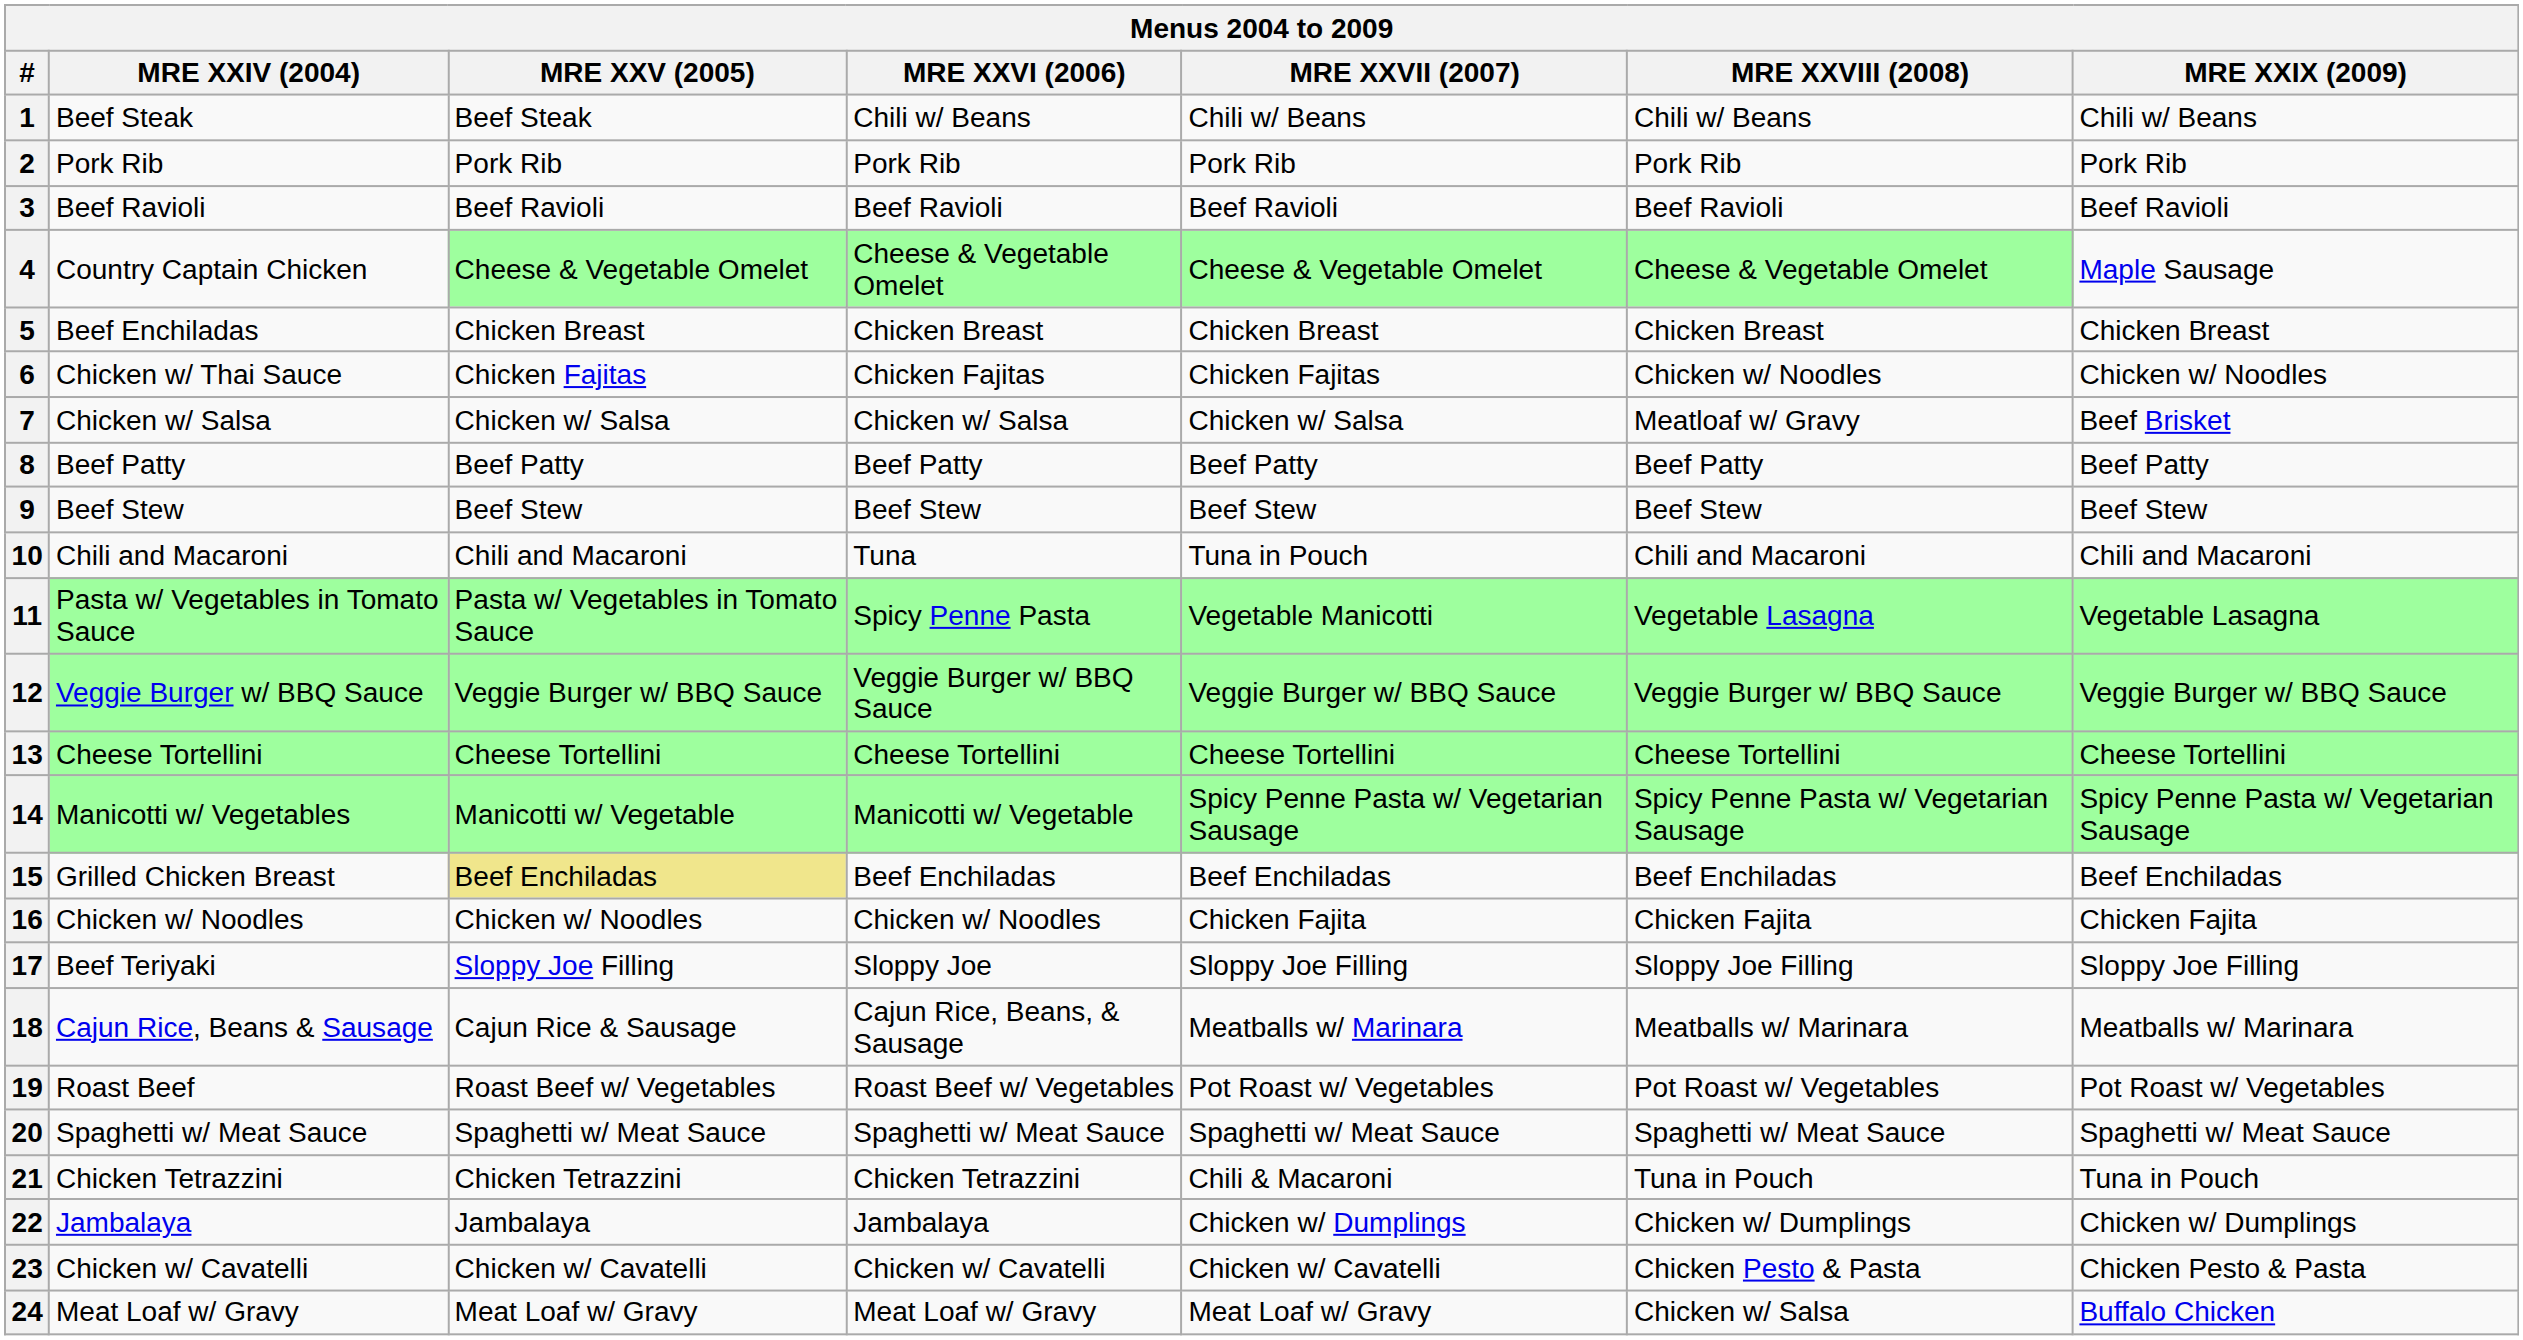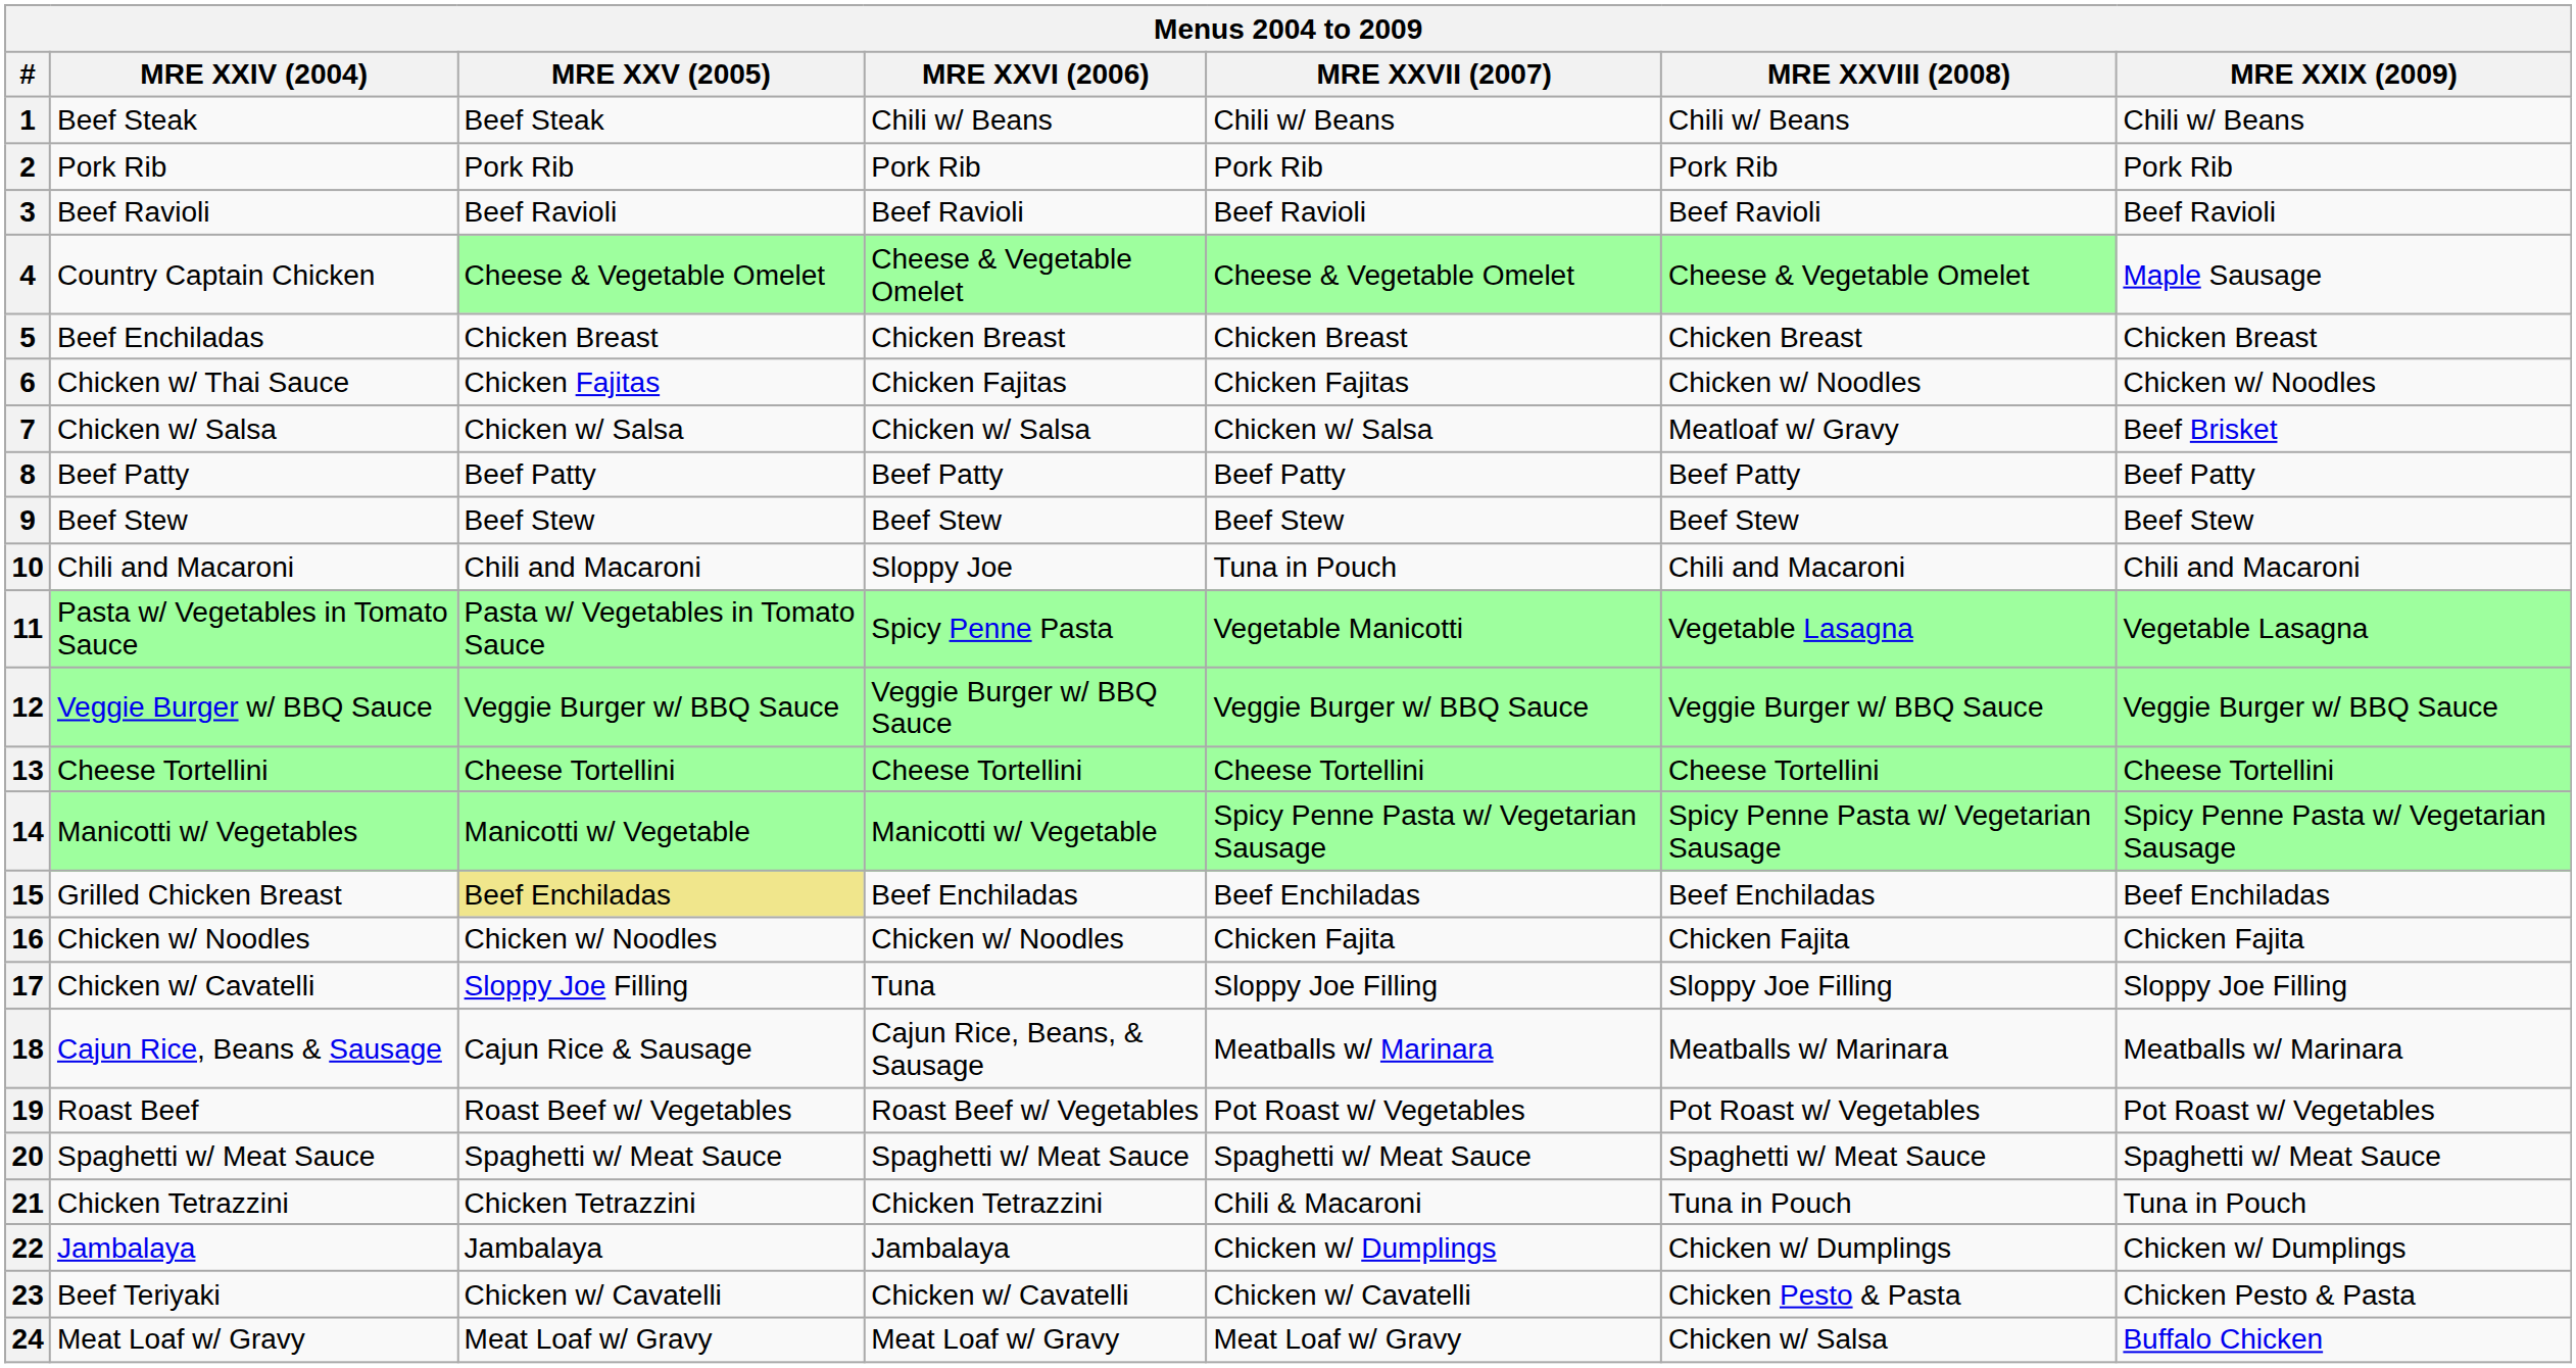10 | MRE XXVI (2006): Tuna -> Sloppy Joe
17 | MRE XXIV (2004): Beef Teriyaki -> Chicken w/ Cavatelli
17 | MRE XXVI (2006): Sloppy Joe -> Tuna
23 | MRE XXIV (2004): Chicken w/ Cavatelli -> Beef Teriyaki
